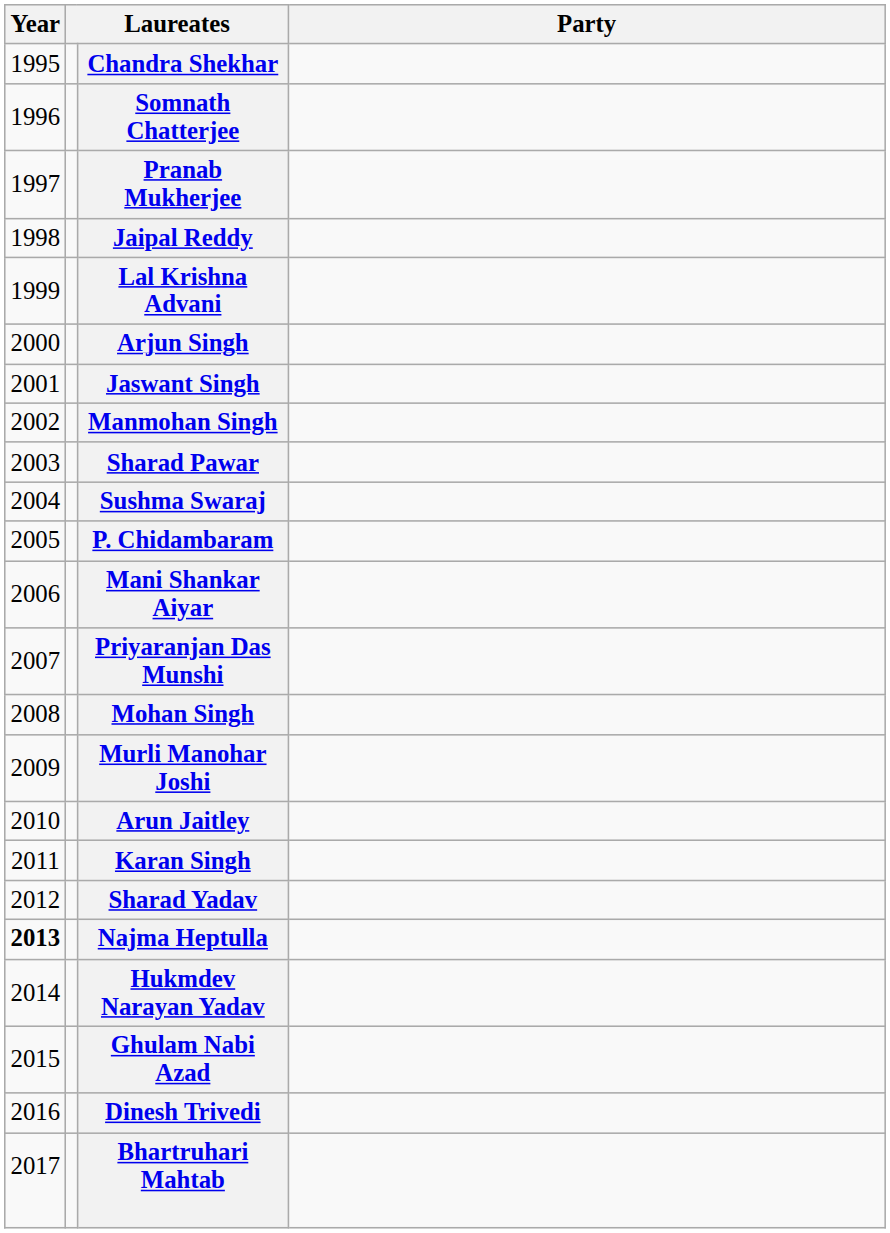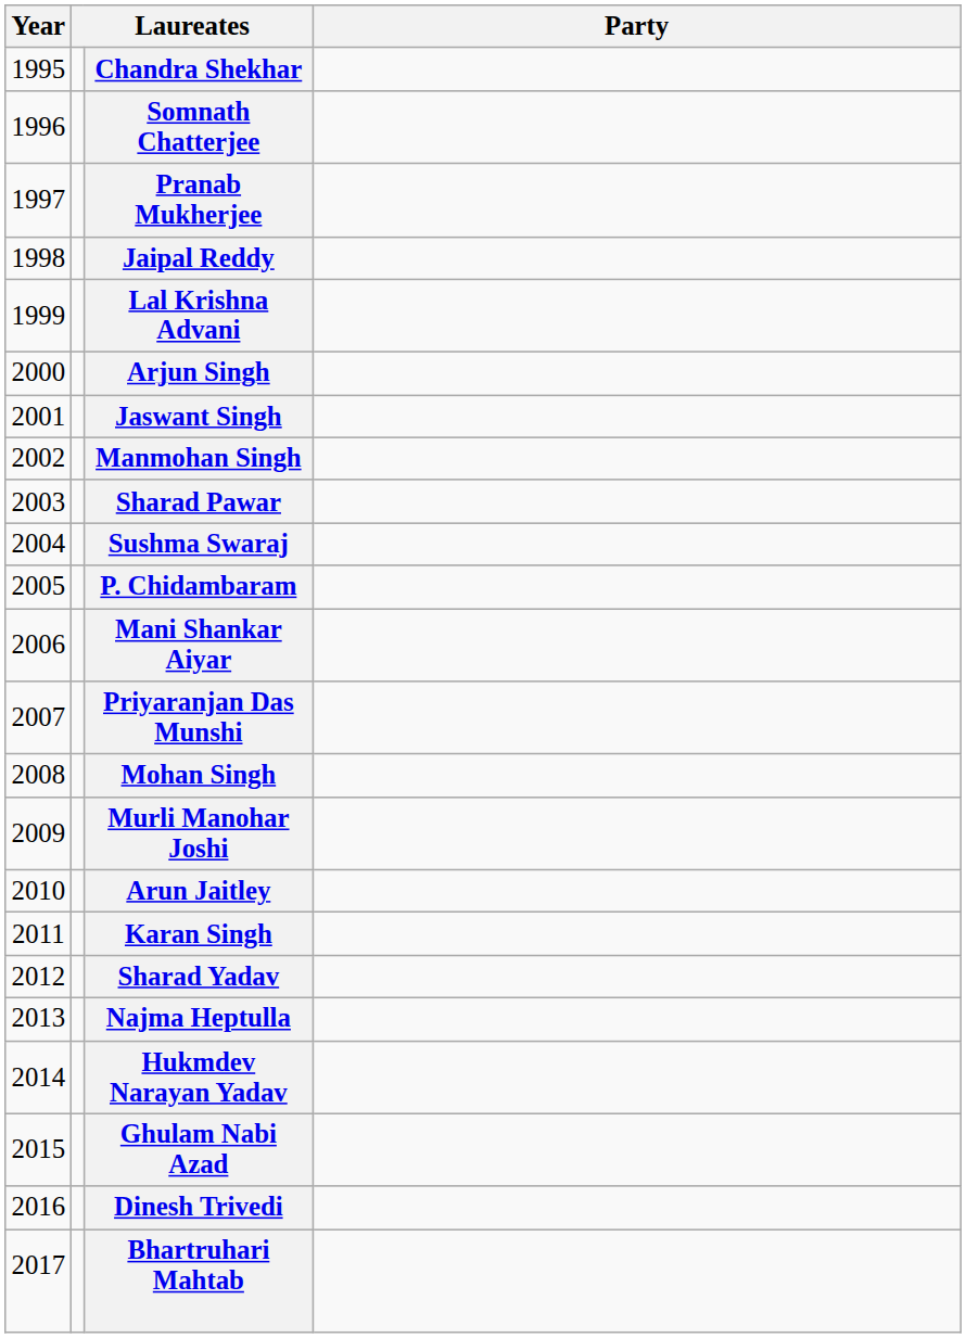Najma Heptulla | Year: bold -> normal
